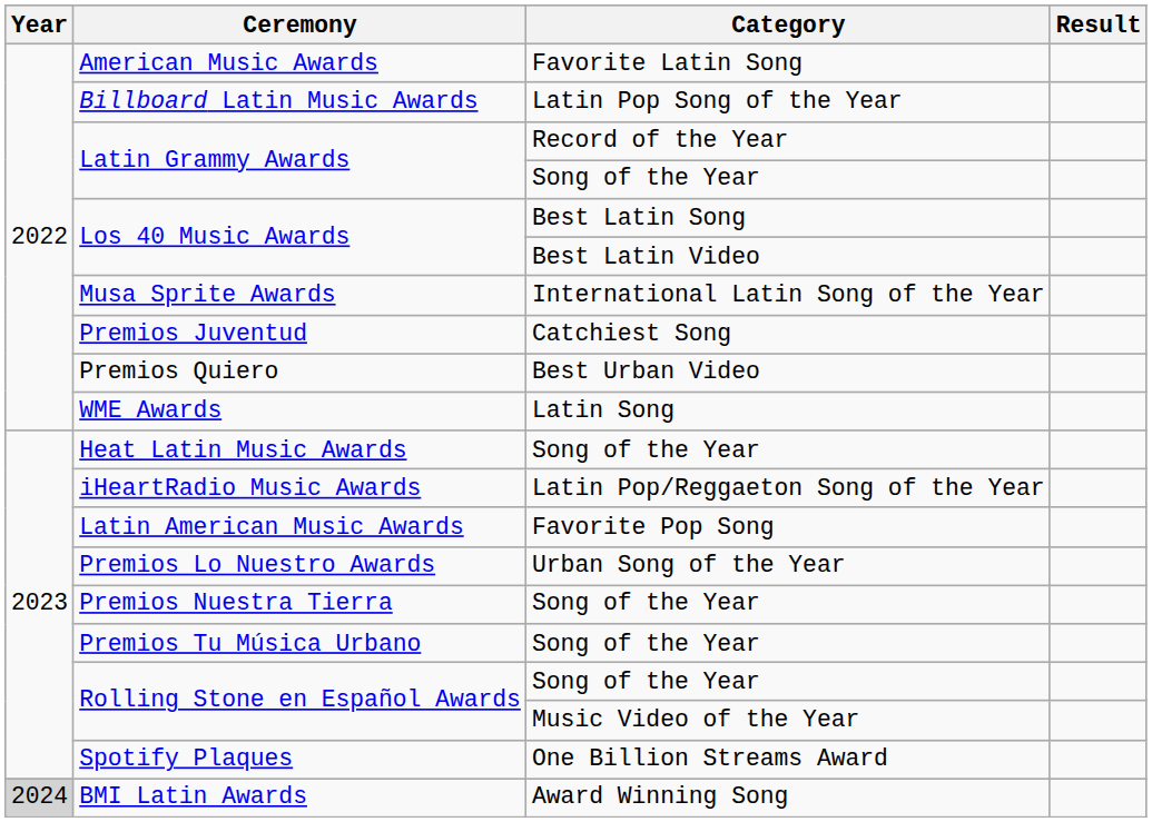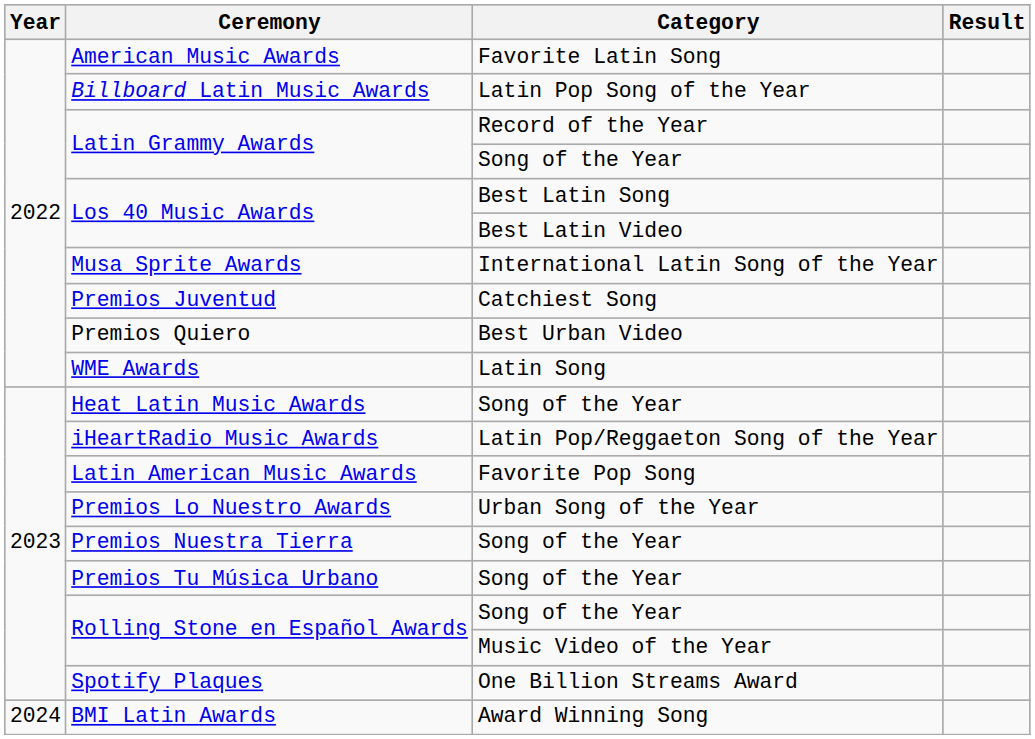BMI Latin Awards | Year: lightgrey background -> no background
